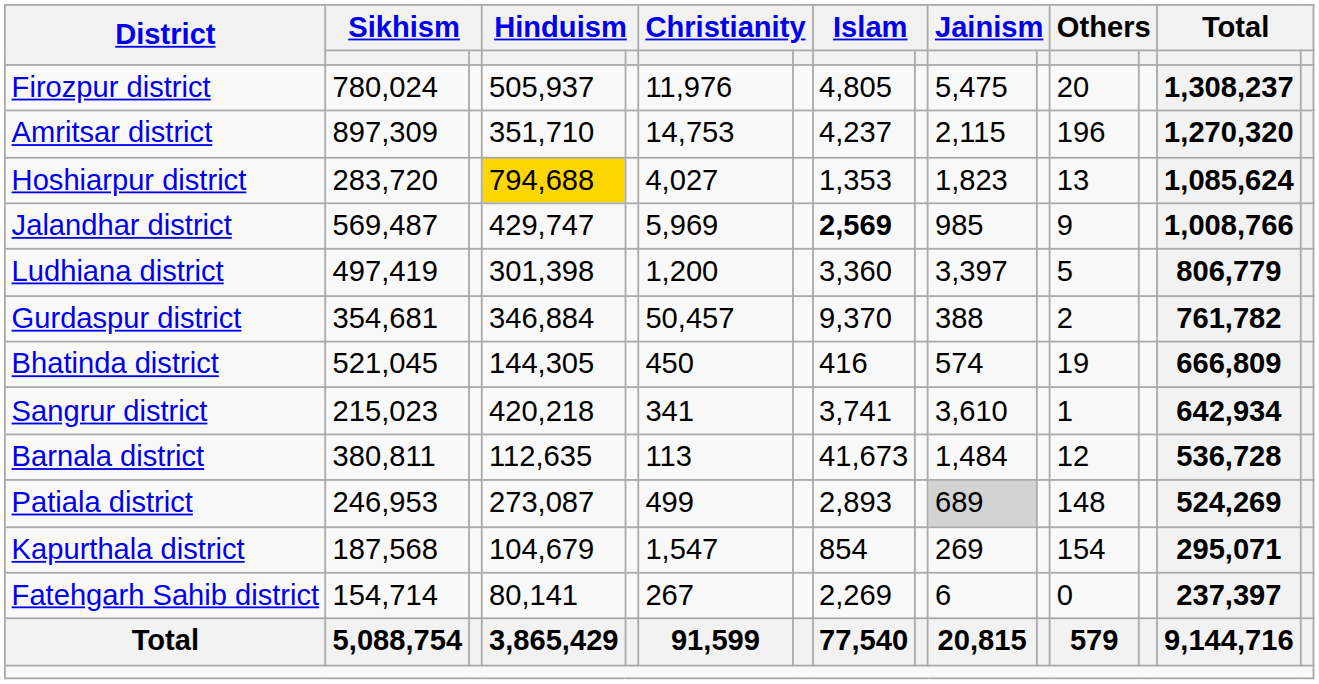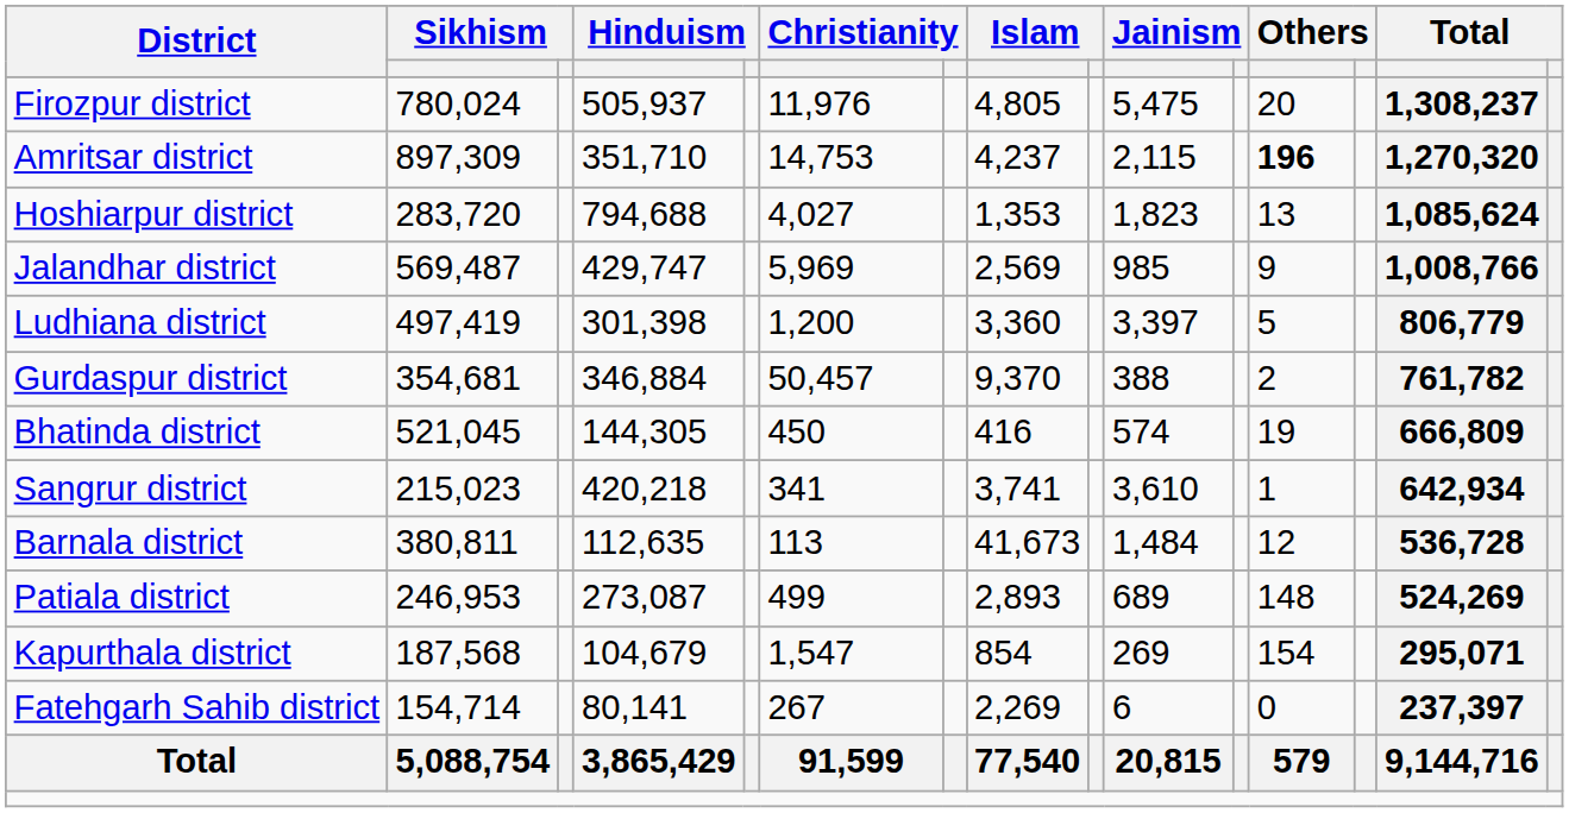Amritsar district | column 12: normal -> bold
Hoshiarpur district | column 4: gold background -> no background
Jalandhar district | column 8: bold -> normal
Patiala district | column 10: lightgrey background -> no background
